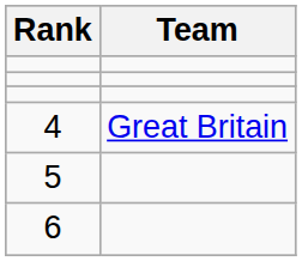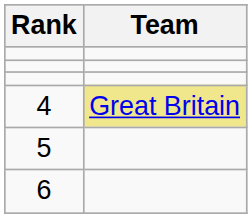row 5 | Team: no background -> khaki background
